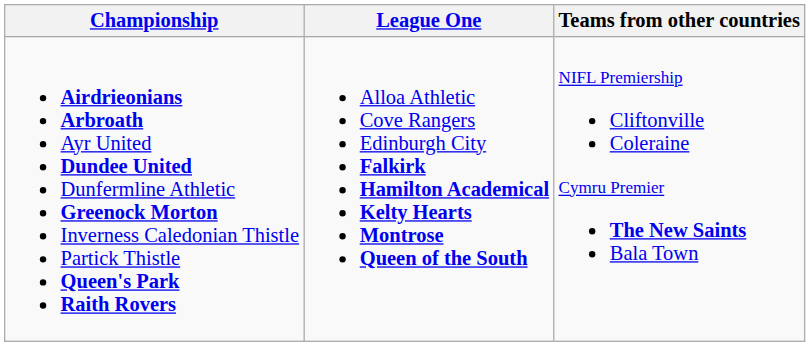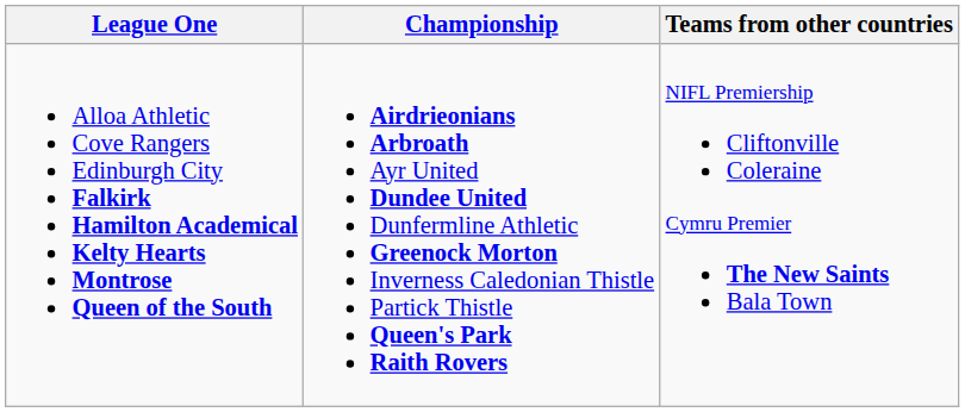columns swapped: Championship <-> League One
